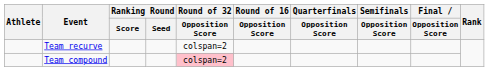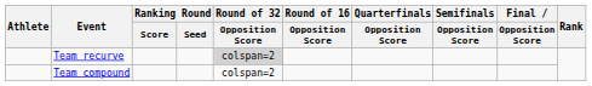Team recurve | Round of 32 / Opposition Score: no background -> lightgrey background
Team compound | Round of 32 / Opposition Score: pink background -> no background
